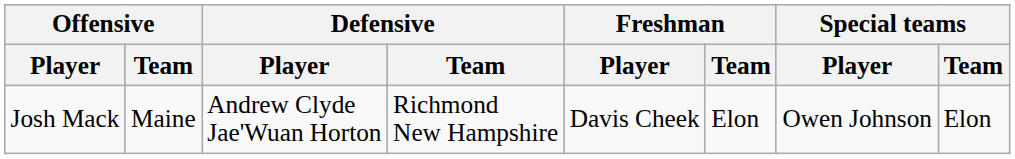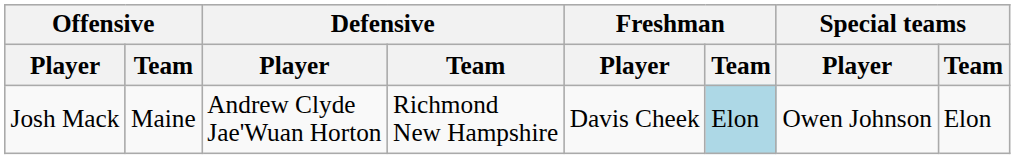Josh Mack | Freshman / Team: no background -> lightblue background
